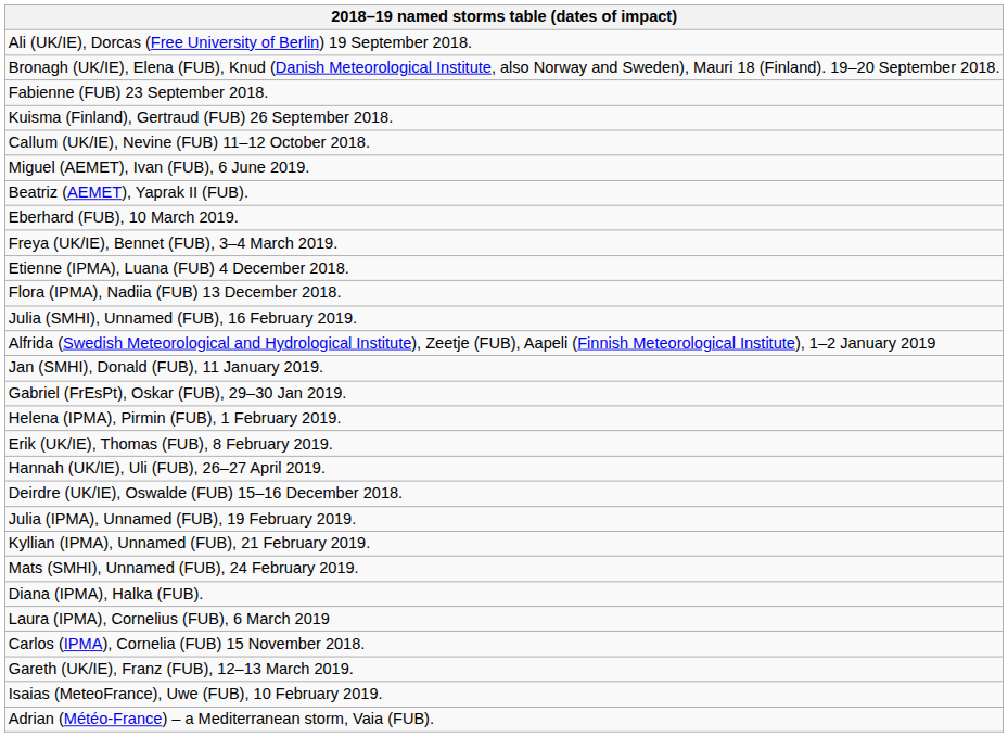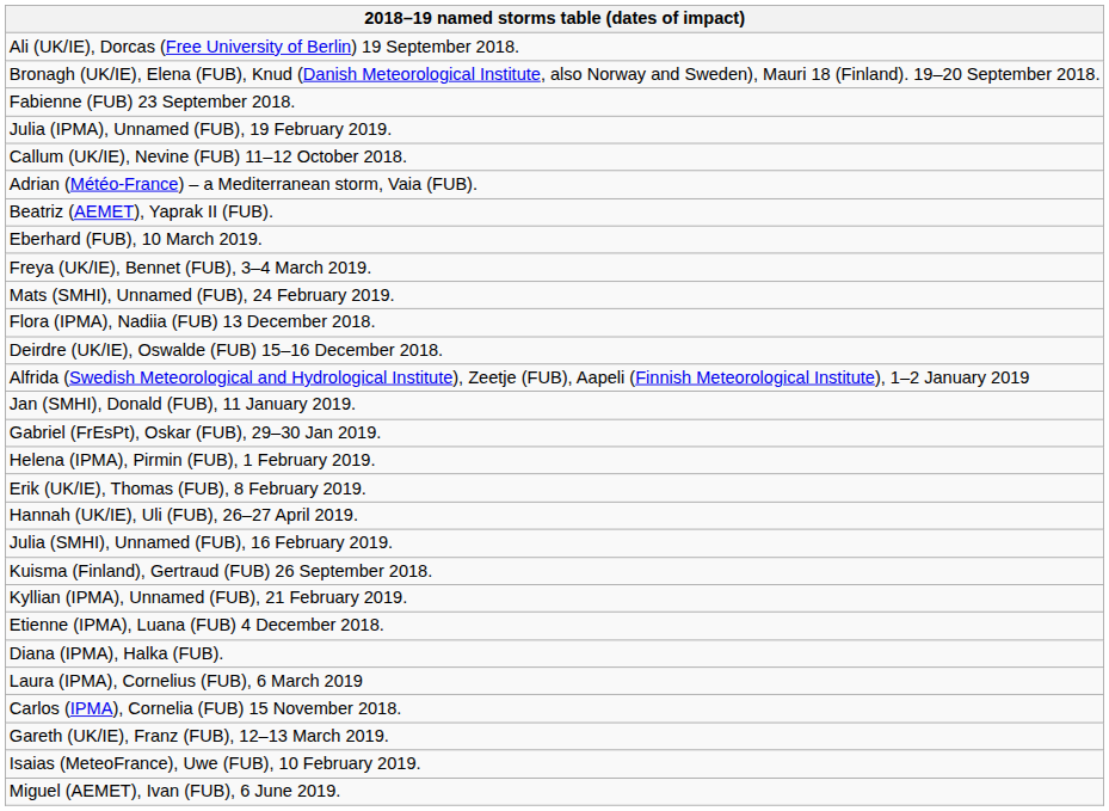row 5 | column 1: Kuisma (Finland), Gertraud (FUB) 26 September 2018. -> Julia (IPMA), Unnamed (FUB), 19 February 2019.
row 7 | column 1: Miguel (AEMET), Ivan (FUB), 6 June 2019. -> Adrian (Météo-France) – a Mediterranean storm, Vaia (FUB).
row 11 | column 1: Etienne (IPMA), Luana (FUB) 4 December 2018. -> Mats (SMHI), Unnamed (FUB), 24 February 2019.
row 13 | column 1: Julia (SMHI), Unnamed (FUB), 16 February 2019. -> Deirdre (UK/IE), Oswalde (FUB) 15–16 December 2018.
row 20 | column 1: Deirdre (UK/IE), Oswalde (FUB) 15–16 December 2018. -> Julia (SMHI), Unnamed (FUB), 16 February 2019.
row 21 | column 1: Julia (IPMA), Unnamed (FUB), 19 February 2019. -> Kuisma (Finland), Gertraud (FUB) 26 September 2018.
row 23 | column 1: Mats (SMHI), Unnamed (FUB), 24 February 2019. -> Etienne (IPMA), Luana (FUB) 4 December 2018.
row 29 | column 1: Adrian (Météo-France) – a Mediterranean storm, Vaia (FUB). -> Miguel (AEMET), Ivan (FUB), 6 June 2019.
